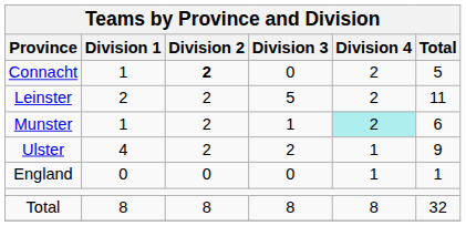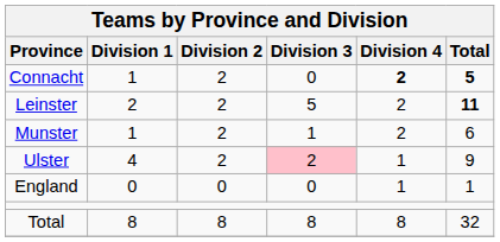Connacht | Division 2: bold -> normal
Connacht | Division 4: normal -> bold
Connacht | Total: normal -> bold
Leinster | Total: normal -> bold
Munster | Division 4: paleturquoise background -> no background
Ulster | Division 3: no background -> pink background
